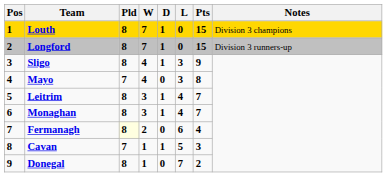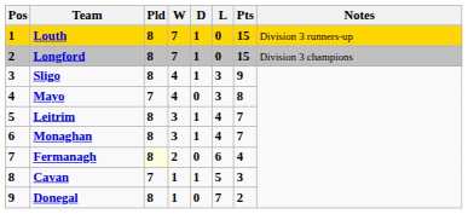Louth | Notes: Division 3 champions -> Division 3 runners-up
Longford | Notes: Division 3 runners-up -> Division 3 champions
